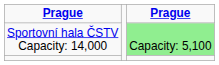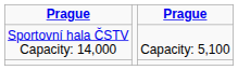Sportovní hala ČSTV Capacity: 14,000 | column 3: lightgreen background -> no background
